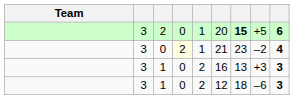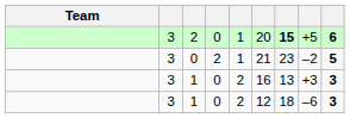row 3 | column 4: lightyellow background -> no background
row 3 | column 9: 4 -> 5
